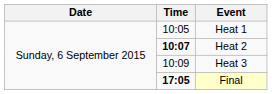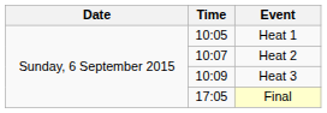Heat 2 | Time: bold -> normal
Final | Time: bold -> normal
